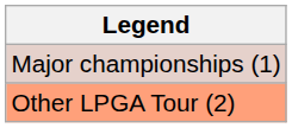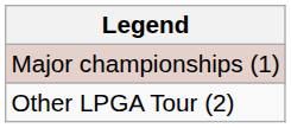row 3 | column 1: lightsalmon background -> no background
